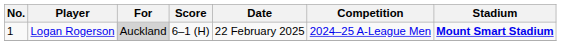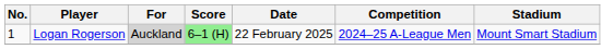Logan Rogerson | Score: no background -> lightgreen background
Logan Rogerson | Stadium: bold -> normal
